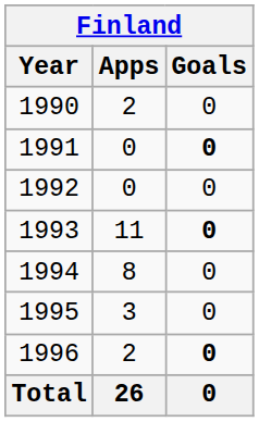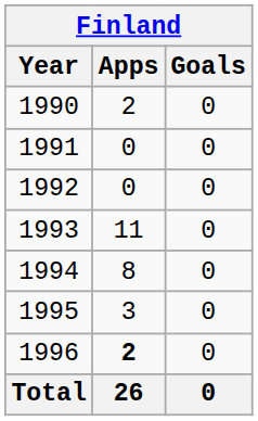1991 | Goals: bold -> normal
1993 | Goals: bold -> normal
1996 | Apps: normal -> bold
1996 | Goals: bold -> normal
